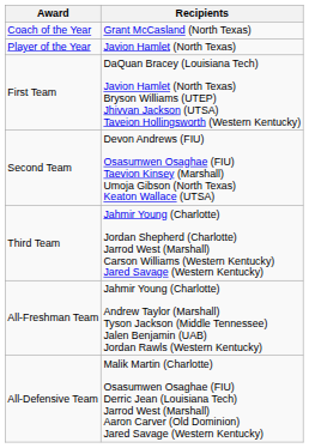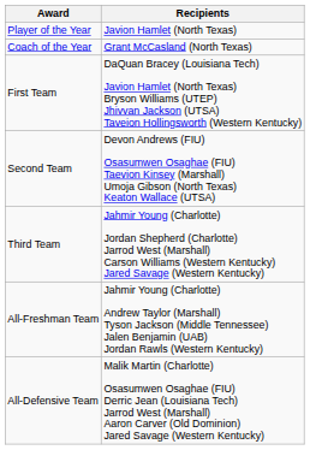rows swapped: Player of the Year <-> Coach of the Year
